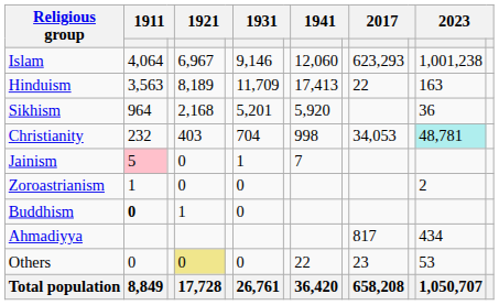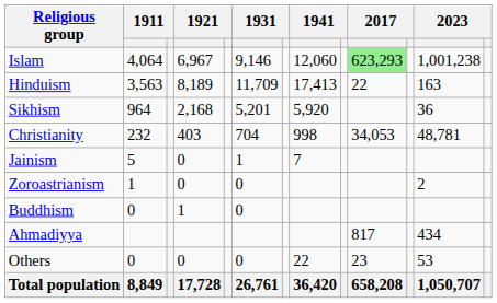Islam | column 10: no background -> lightgreen background
Christianity | column 12: paleturquoise background -> no background
Jainism | column 2: pink background -> no background
Buddhism | column 2: bold -> normal
Others | column 4: khaki background -> no background
